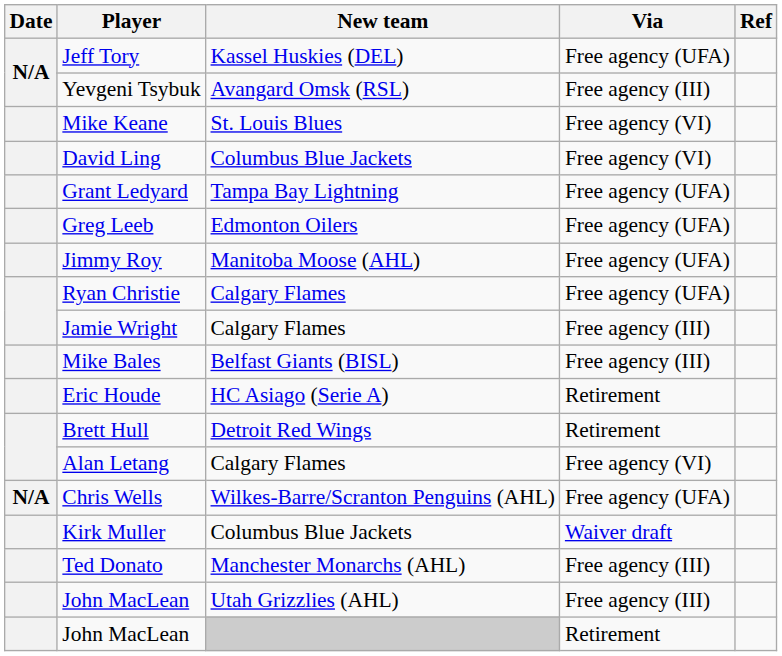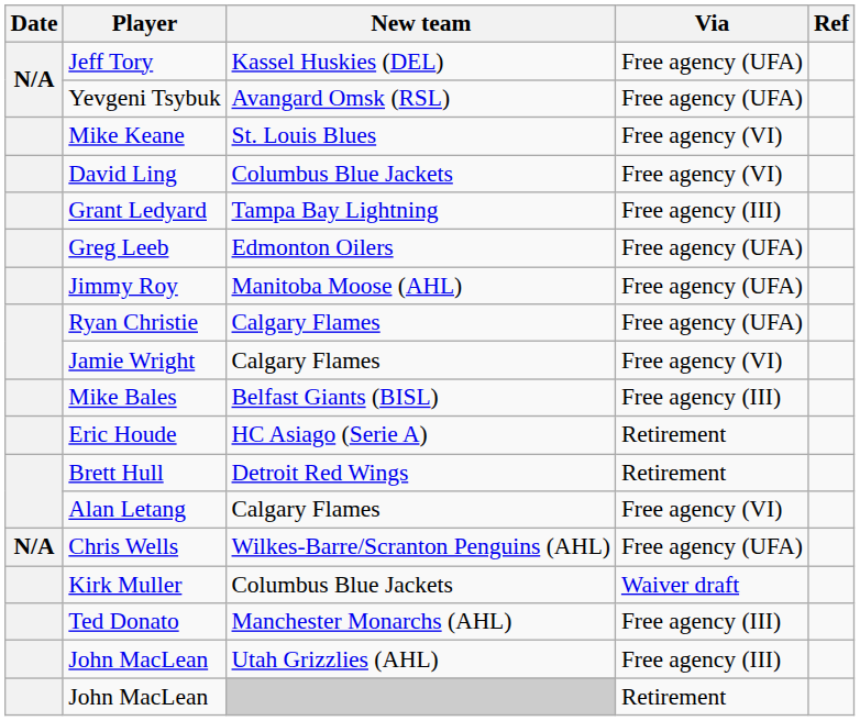Yevgeni Tsybuk | Via: Free agency (III) -> Free agency (UFA)
Grant Ledyard | Via: Free agency (UFA) -> Free agency (III)
Jamie Wright | Via: Free agency (III) -> Free agency (VI)
